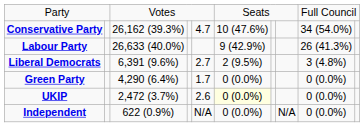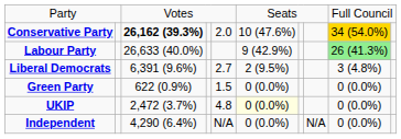Conservative Party | column 3: normal -> bold
Conservative Party | column 5: 4.7 -> 2.0
Conservative Party | column 9: no background -> gold background
Labour Party | column 9: no background -> lightgreen background
Green Party | column 3: 4,290 (6.4%) -> 622 (0.9%)
Green Party | column 5: 1.7 -> 1.5
UKIP | column 5: 2.6 -> 4.8
Independent | column 3: 622 (0.9%) -> 4,290 (6.4%)
